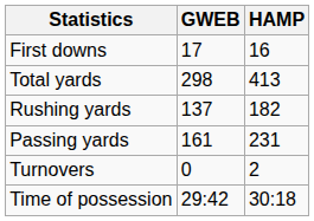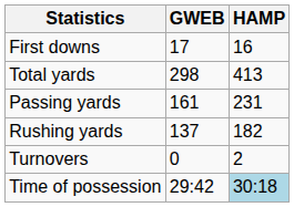rows swapped: Rushing yards <-> Passing yards
Time of possession | HAMP: no background -> lightblue background
